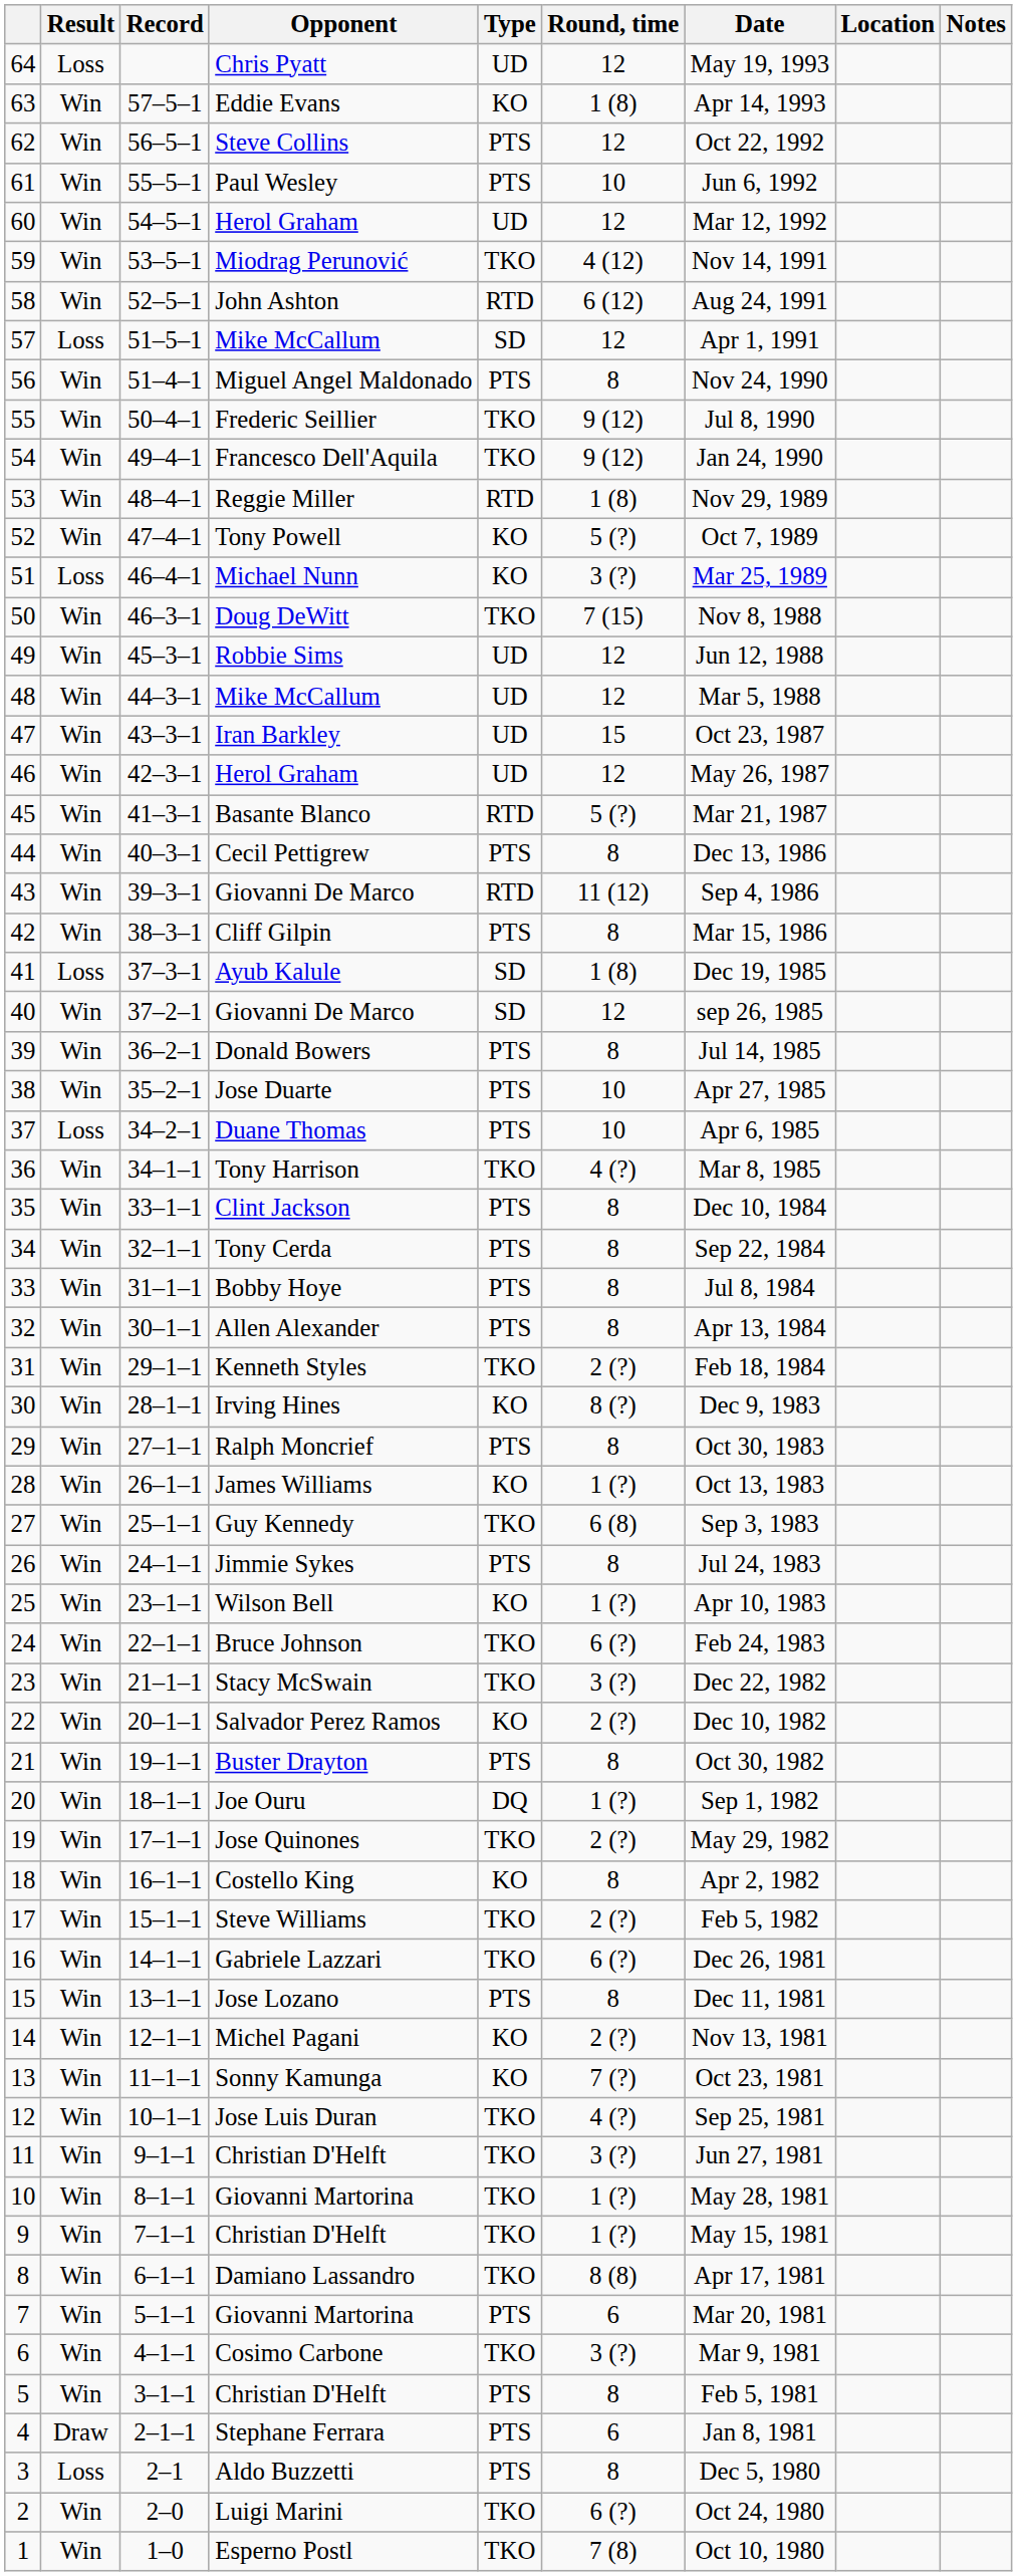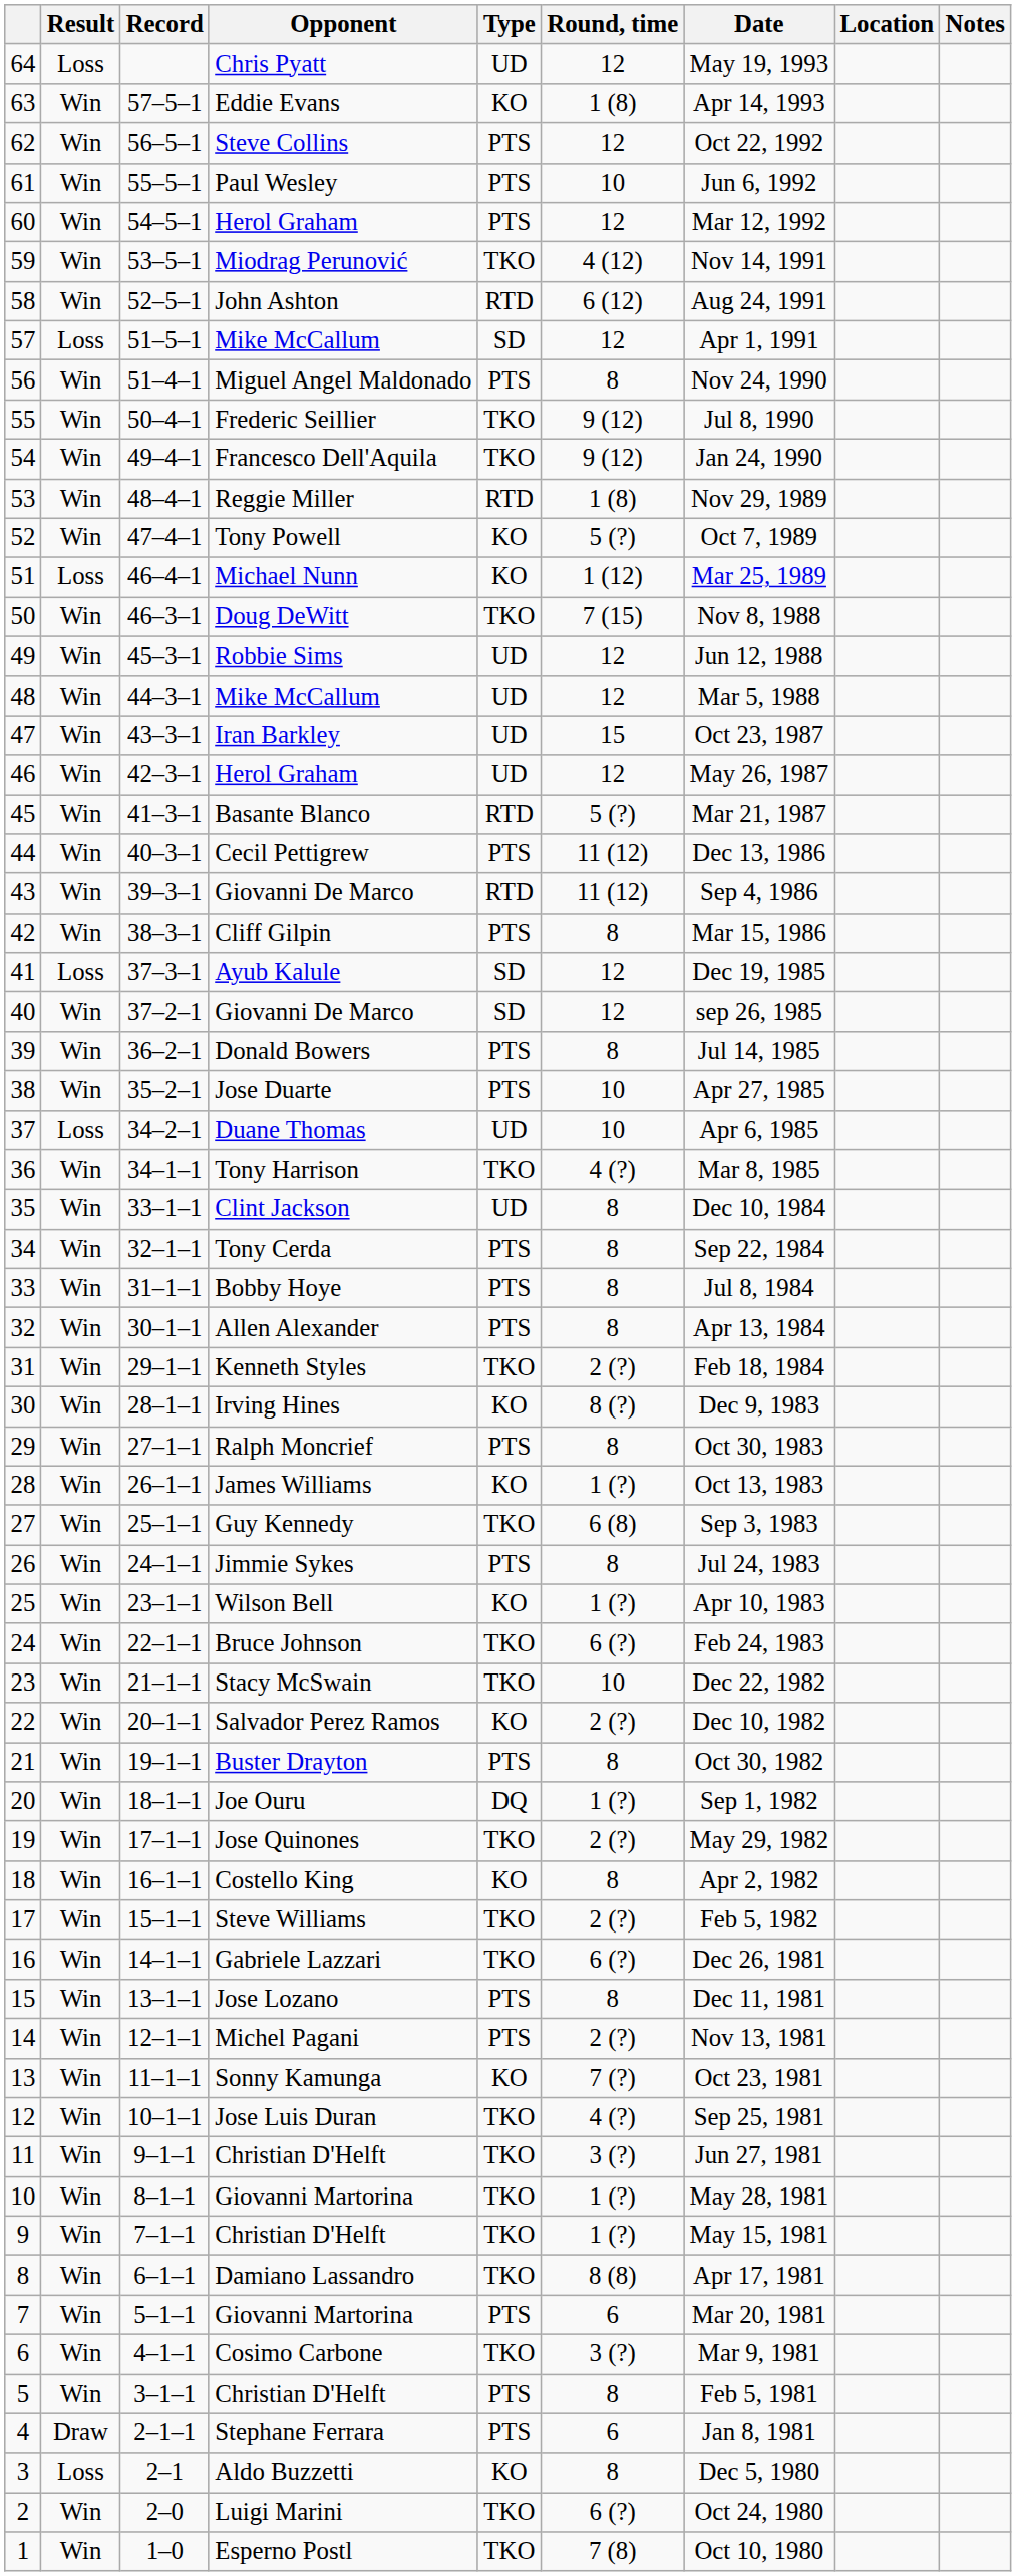60 / Herol Graham | Type: UD -> PTS
Michael Nunn | Round, time: 3 (?) -> 1 (12)
Cecil Pettigrew | Round, time: 8 -> 11 (12)
Ayub Kalule | Round, time: 1 (8) -> 12
Duane Thomas | Type: PTS -> UD
Clint Jackson | Type: PTS -> UD
Stacy McSwain | Round, time: 3 (?) -> 10
Michel Pagani | Type: KO -> PTS
Aldo Buzzetti | Type: PTS -> KO
